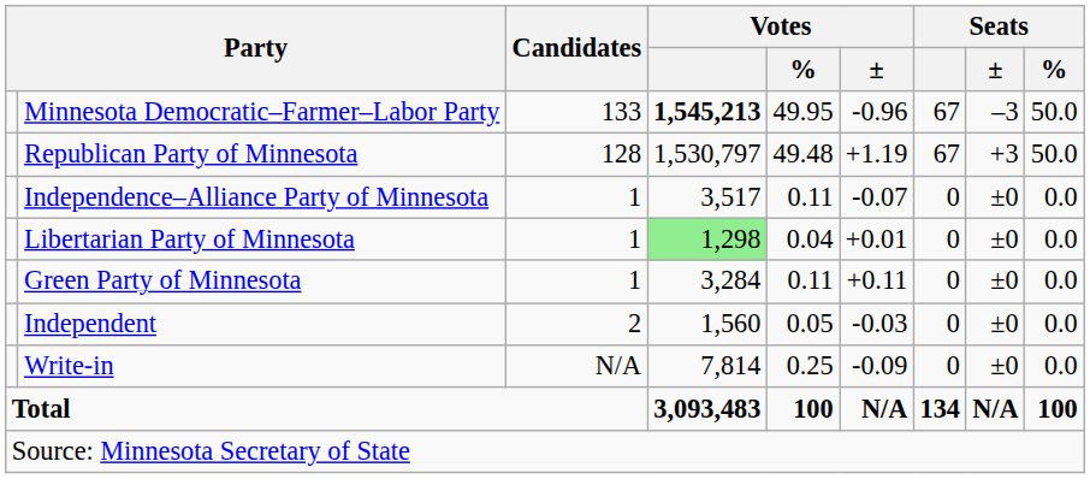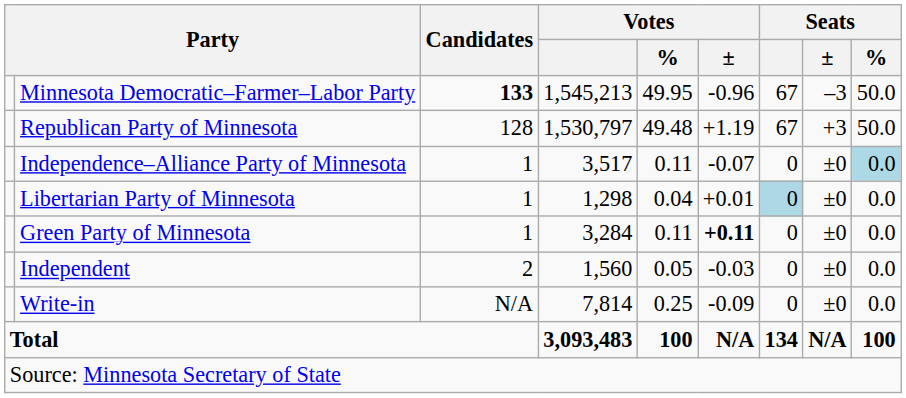Minnesota Democratic–Farmer–Labor Party | Candidates: normal -> bold
Minnesota Democratic–Farmer–Labor Party | Votes: bold -> normal
Independence–Alliance Party of Minnesota | Seats / %: no background -> lightblue background
Libertarian Party of Minnesota | Votes: lightgreen background -> no background
Libertarian Party of Minnesota | Seats: no background -> lightblue background
Green Party of Minnesota | Votes / ±: normal -> bold
